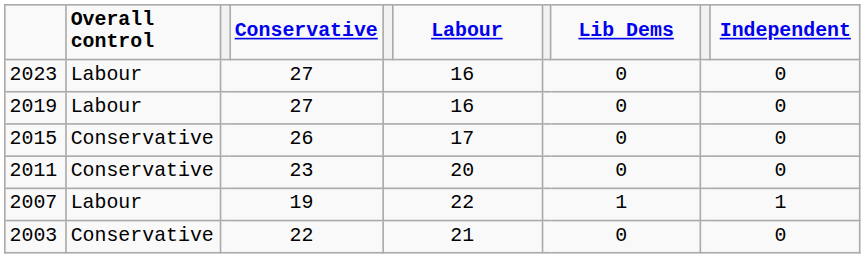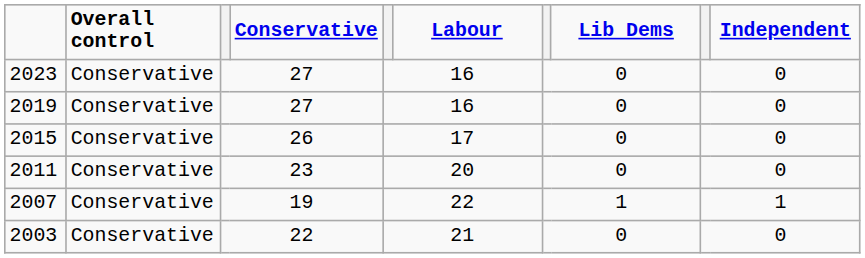2023 | Overall control: Labour -> Conservative
2019 | Overall control: Labour -> Conservative
2007 | Overall control: Labour -> Conservative
